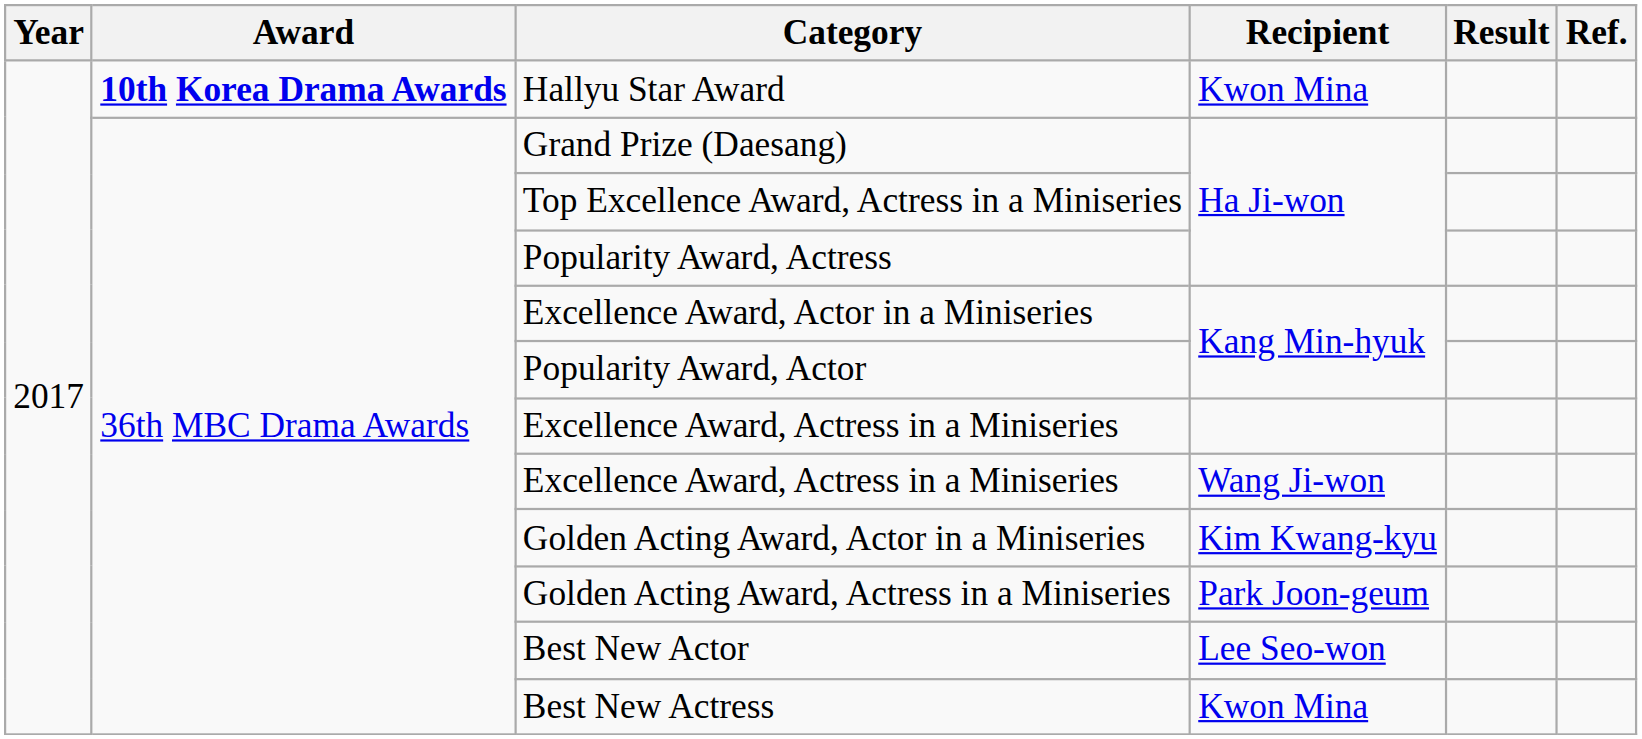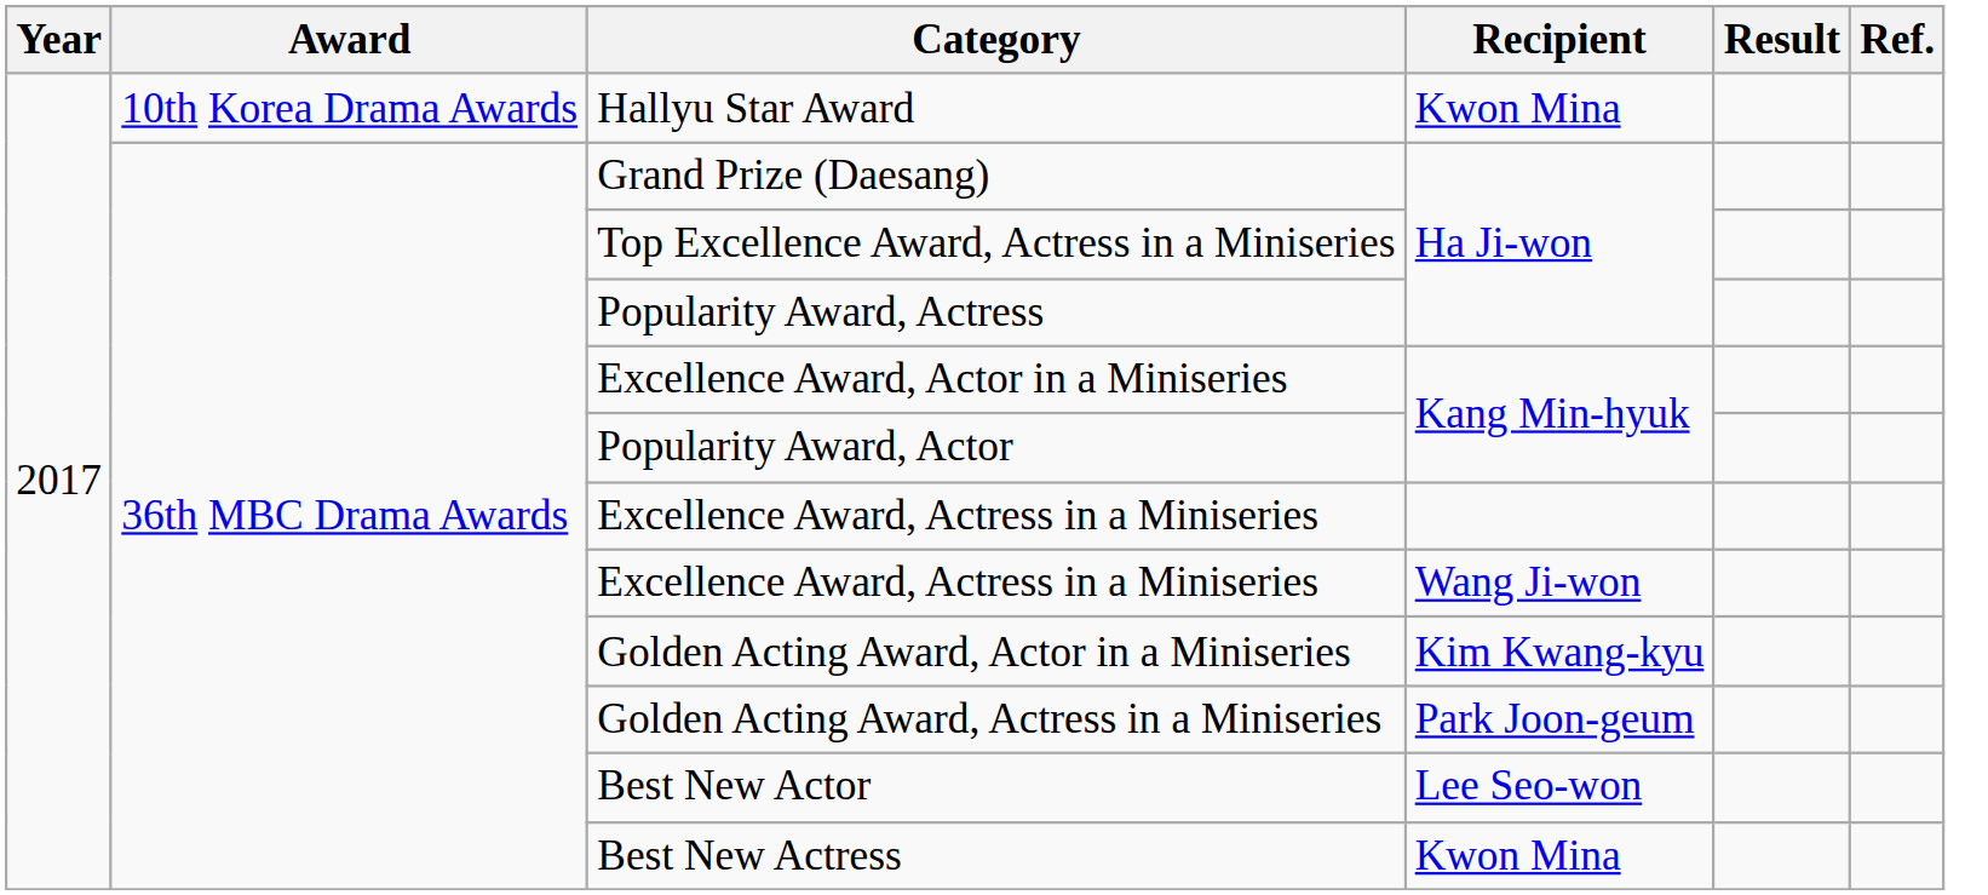Hallyu Star Award | Award: bold -> normal
